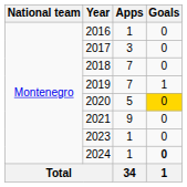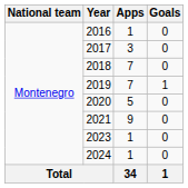2020 | Goals: gold background -> no background
2024 | Goals: bold -> normal
